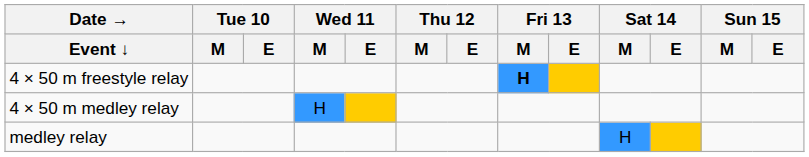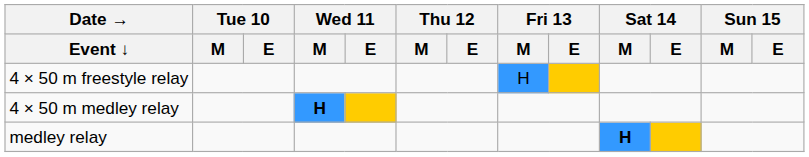4 × 50 m freestyle relay | Fri 13 / M: bold -> normal
4 × 50 m medley relay | Wed 11 / M: normal -> bold
medley relay | Sat 14 / M: normal -> bold
